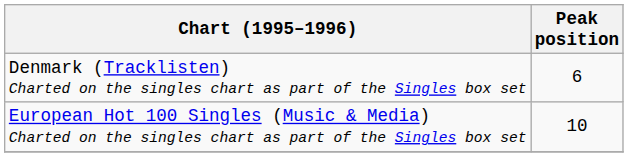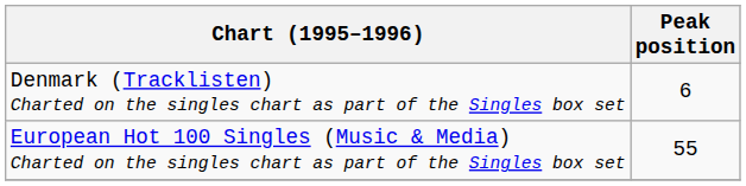row 3 | Peak position: 10 -> 55
